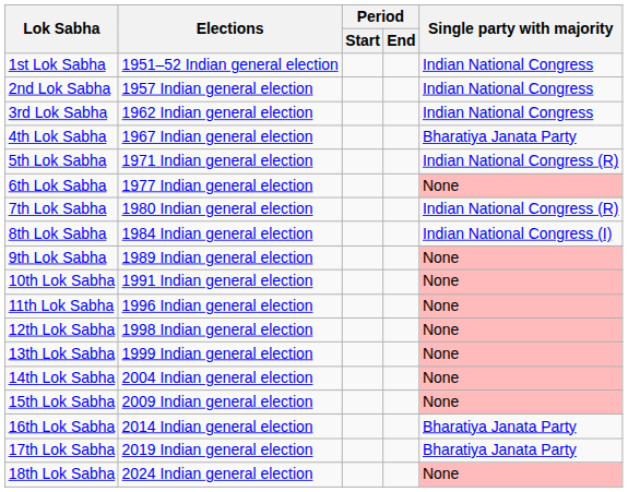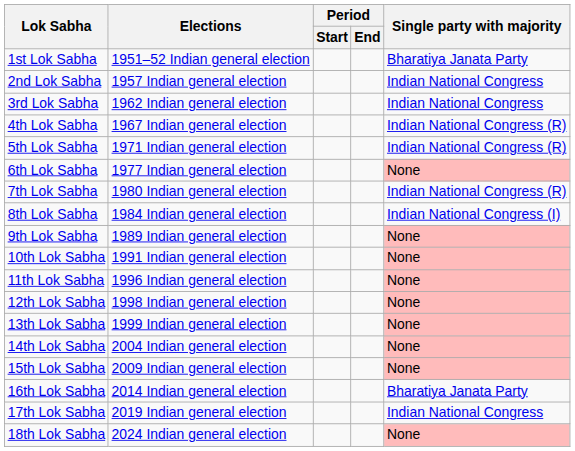1st Lok Sabha | Single party with majority: Indian National Congress -> Bharatiya Janata Party
4th Lok Sabha | Single party with majority: Bharatiya Janata Party -> Indian National Congress (R)
17th Lok Sabha | Single party with majority: Bharatiya Janata Party -> Indian National Congress
